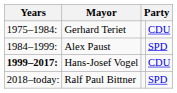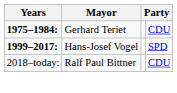Gerhard Teriet | Years: normal -> bold
- row: 1984–1999: | Alex Paust | SPD
Hans-Josef Vogel | column 4: CDU -> SPD
Ralf Paul Bittner | column 4: SPD -> CDU
